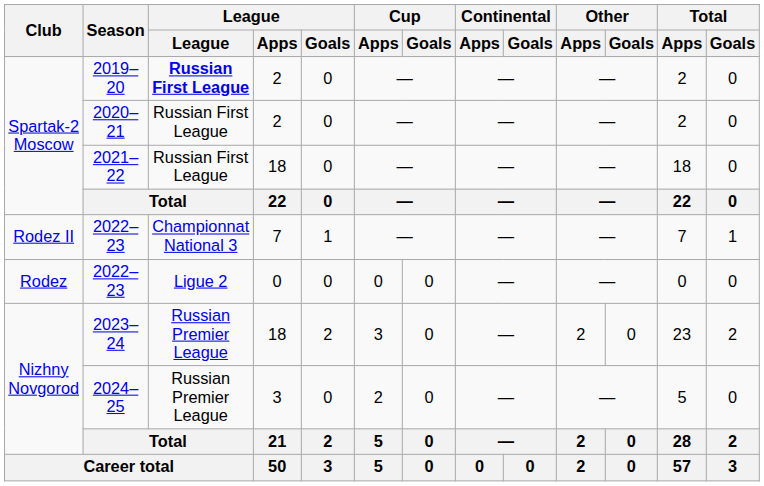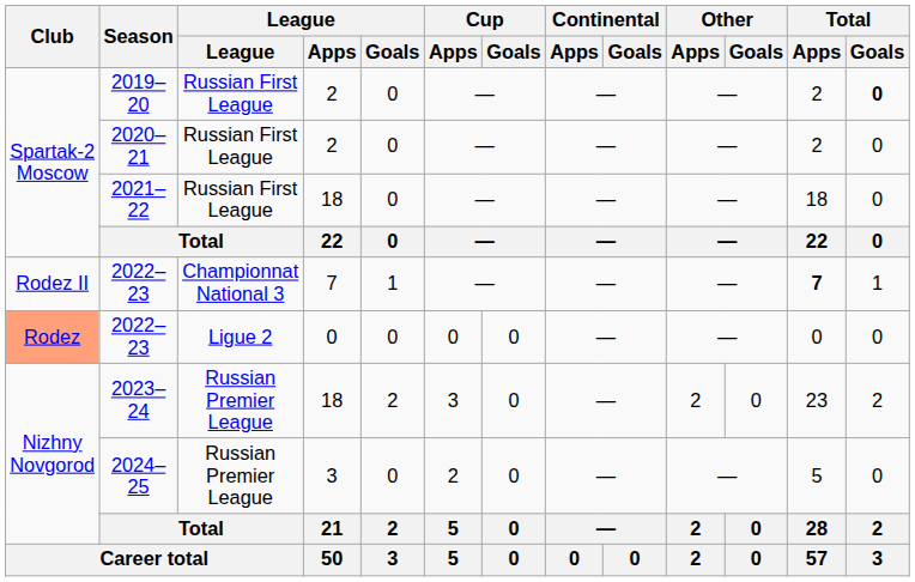2019–20 | League: bold -> normal
2019–20 | Total / Goals: normal -> bold
2022–23 / 7 | Total / Apps: normal -> bold
2022–23 / 0 | Club: no background -> lightsalmon background
